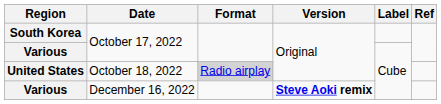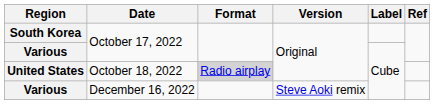Various / December 16, 2022 | Version: bold -> normal
